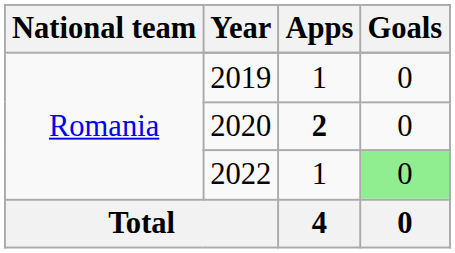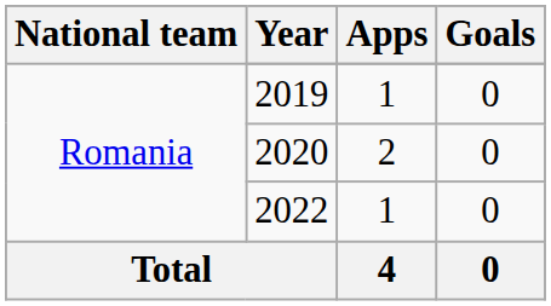2020 | Apps: bold -> normal
2022 | Goals: lightgreen background -> no background
